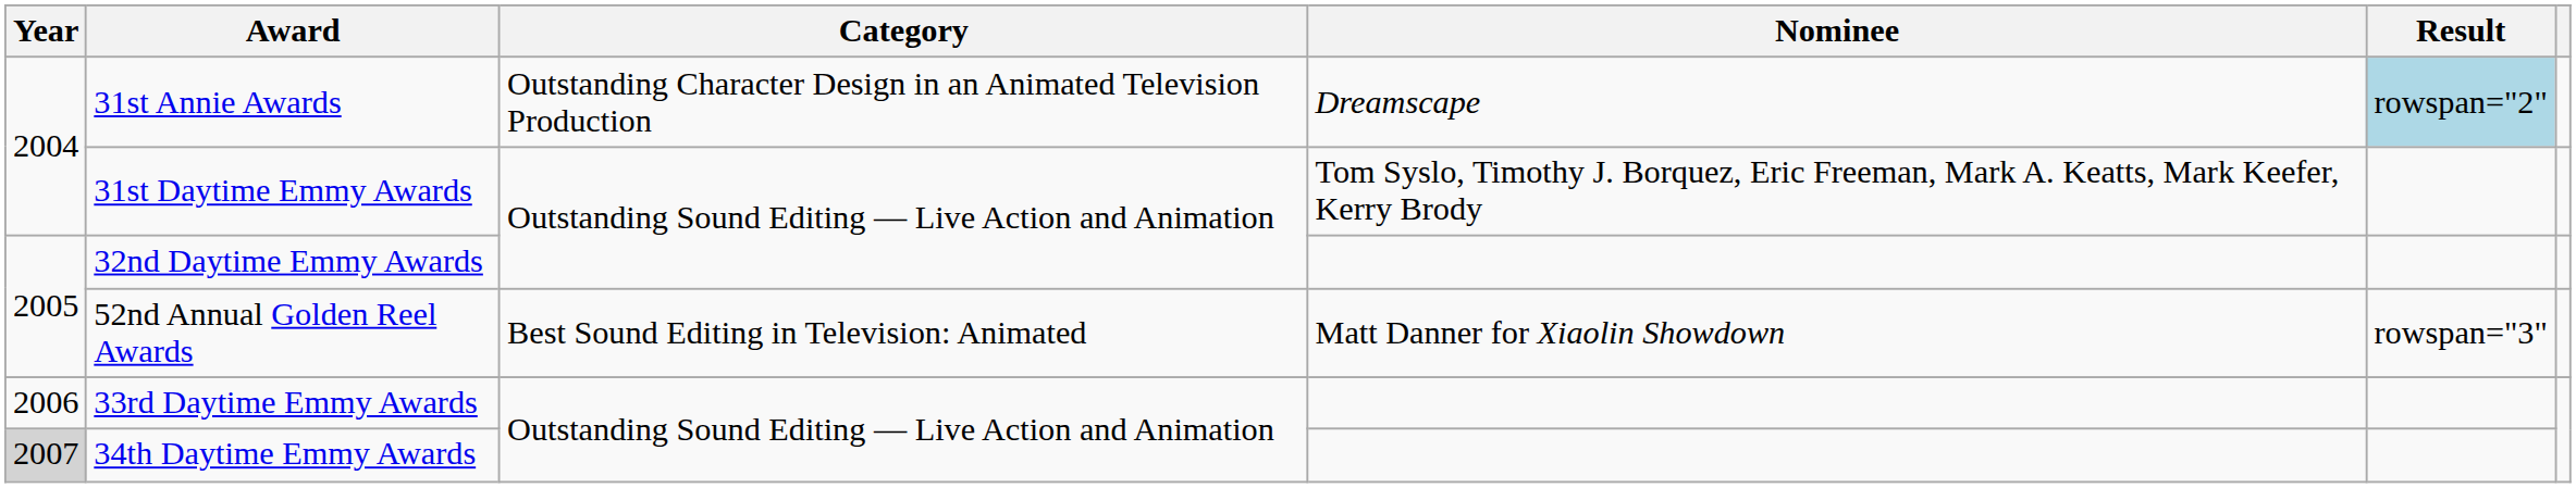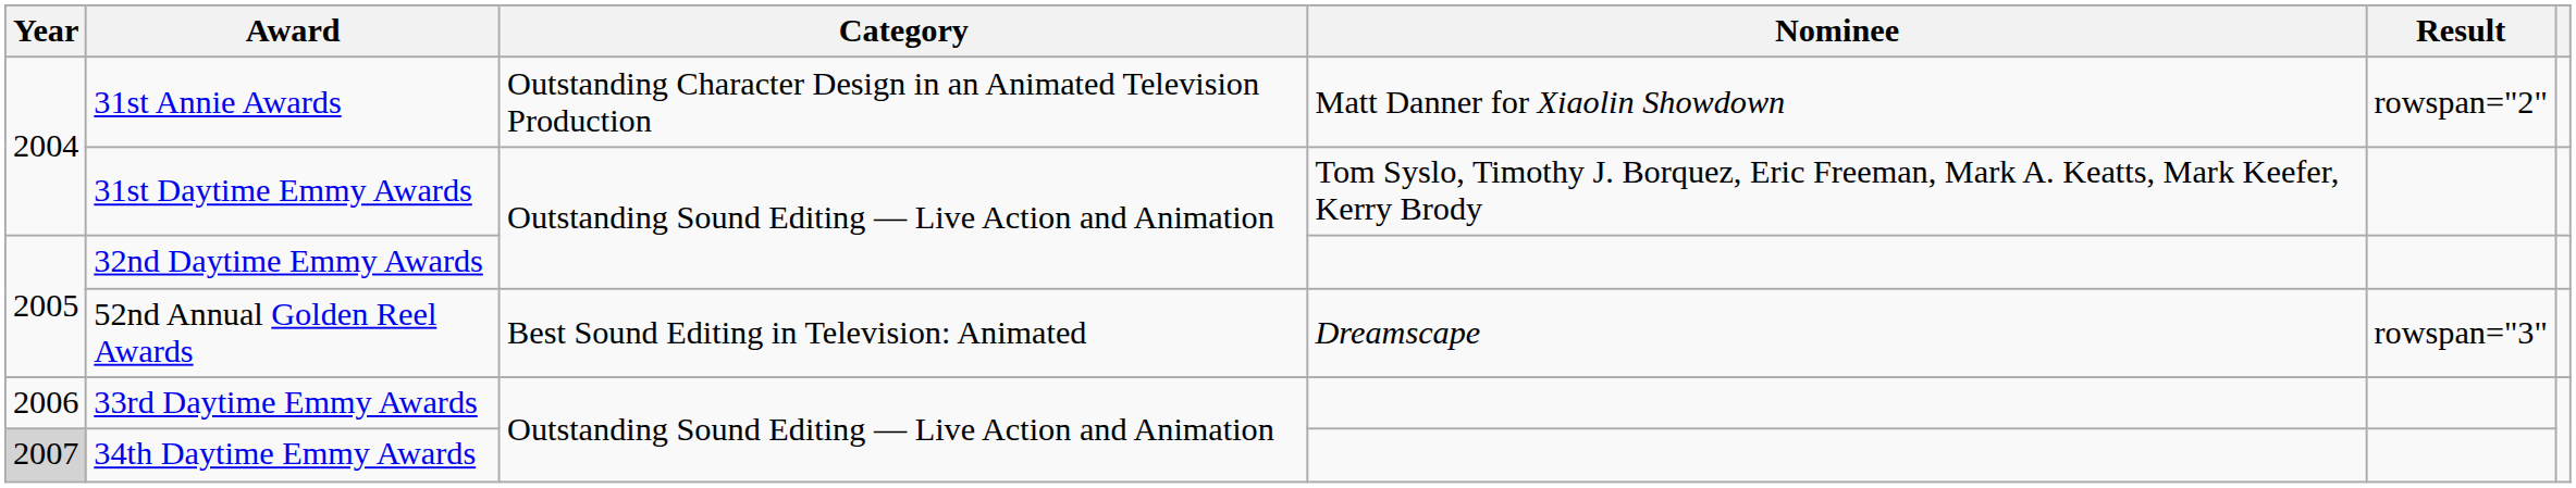31st Annie Awards | Nominee: Dreamscape -> Matt Danner for Xiaolin Showdown
31st Annie Awards | Result: lightblue background -> no background
52nd Annual Golden Reel Awards | Nominee: Matt Danner for Xiaolin Showdown -> Dreamscape
